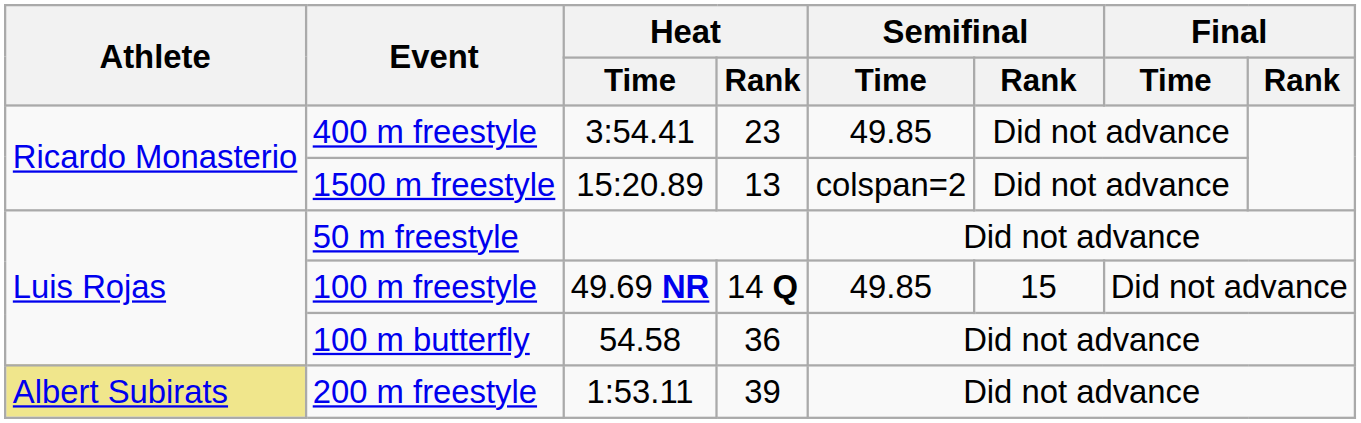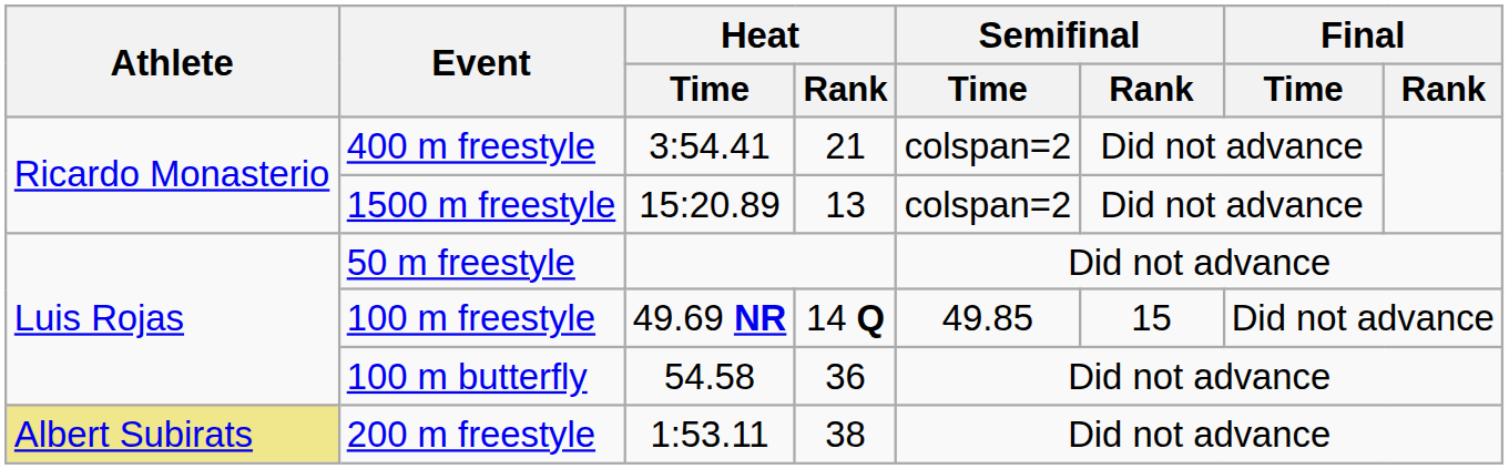400 m freestyle | Heat / Rank: 23 -> 21
400 m freestyle | Semifinal / Time: 49.85 -> colspan=2
200 m freestyle | Heat / Rank: 39 -> 38
